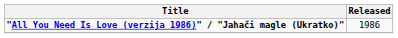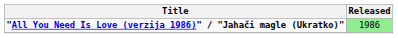row 2 | Released: no background -> lightgreen background
